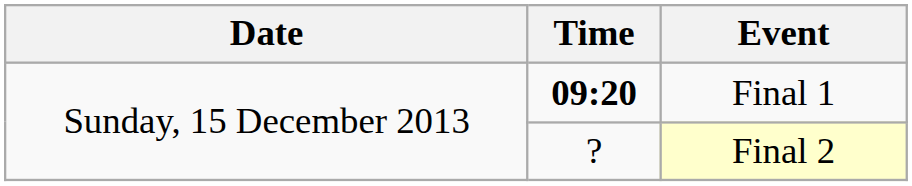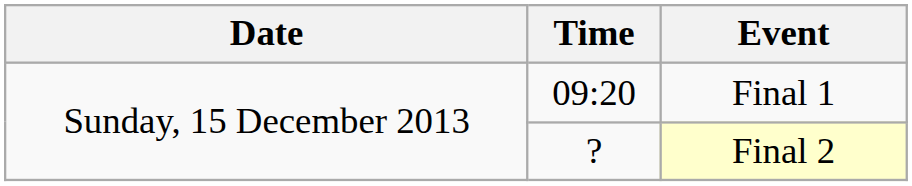Final 1 | Time: bold -> normal
